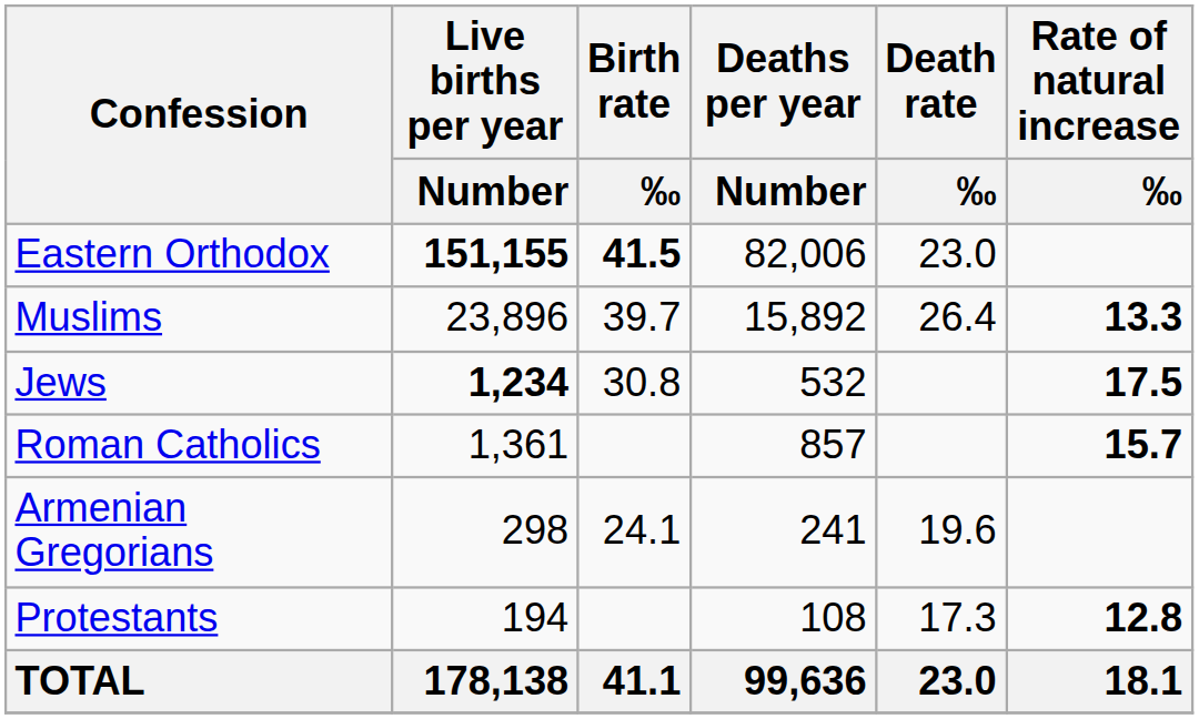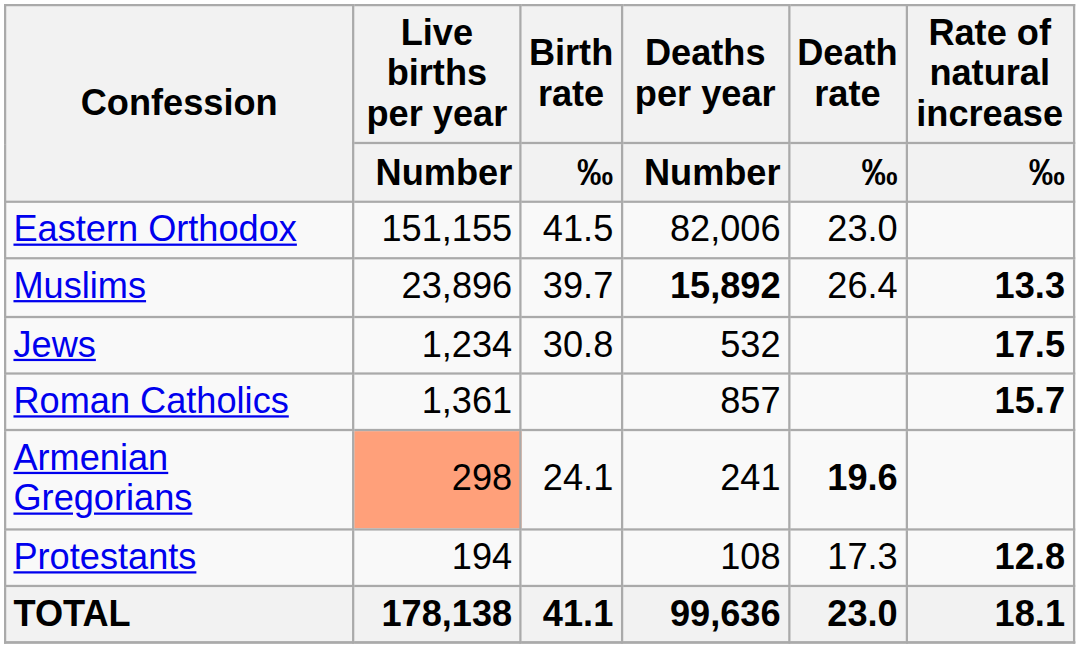Eastern Orthodox | Live births per year / Number: bold -> normal
Eastern Orthodox | Birth rate / ‰: bold -> normal
Muslims | Deaths per year / Number: normal -> bold
Jews | Live births per year / Number: bold -> normal
Armenian Gregorians | Live births per year / Number: no background -> lightsalmon background
Armenian Gregorians | Death rate / ‰: normal -> bold
